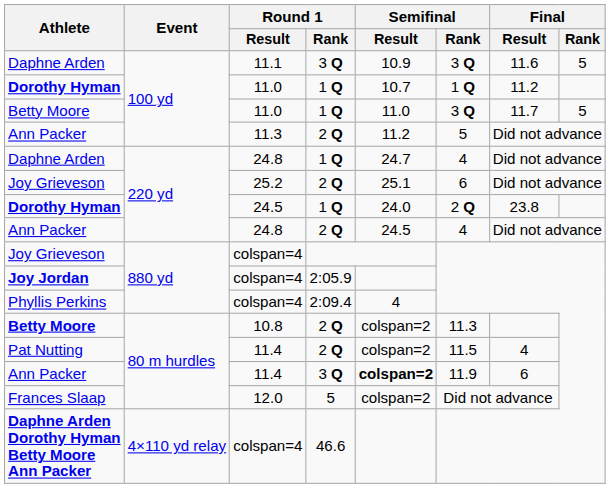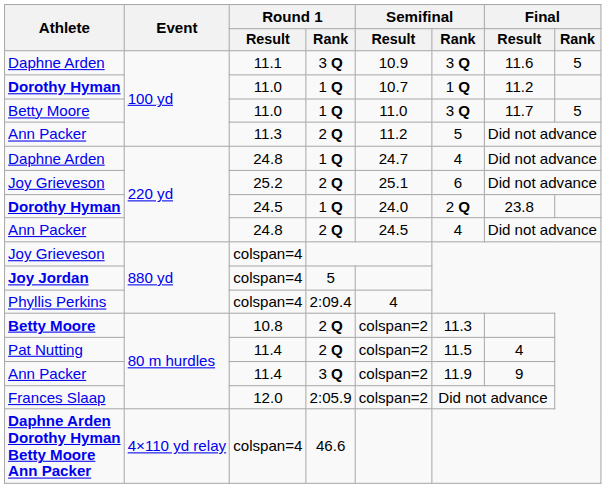Joy Jordan | Round 1 / Rank: 2:05.9 -> 5
Ann Packer / 11.4 | Semifinal / Result: bold -> normal
Ann Packer / 11.4 | Final / Result: 6 -> 9
Frances Slaap | Round 1 / Rank: 5 -> 2:05.9
